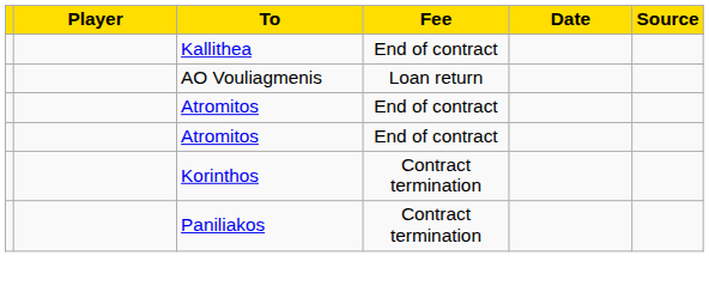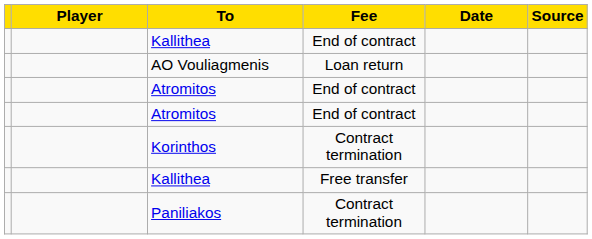+ row: Kallithea | Free transfer
